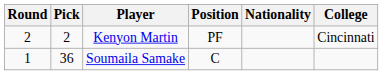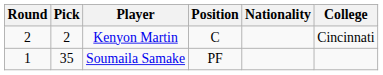Kenyon Martin | Position: PF -> C
Soumaila Samake | Pick: 36 -> 35
Soumaila Samake | Position: C -> PF
